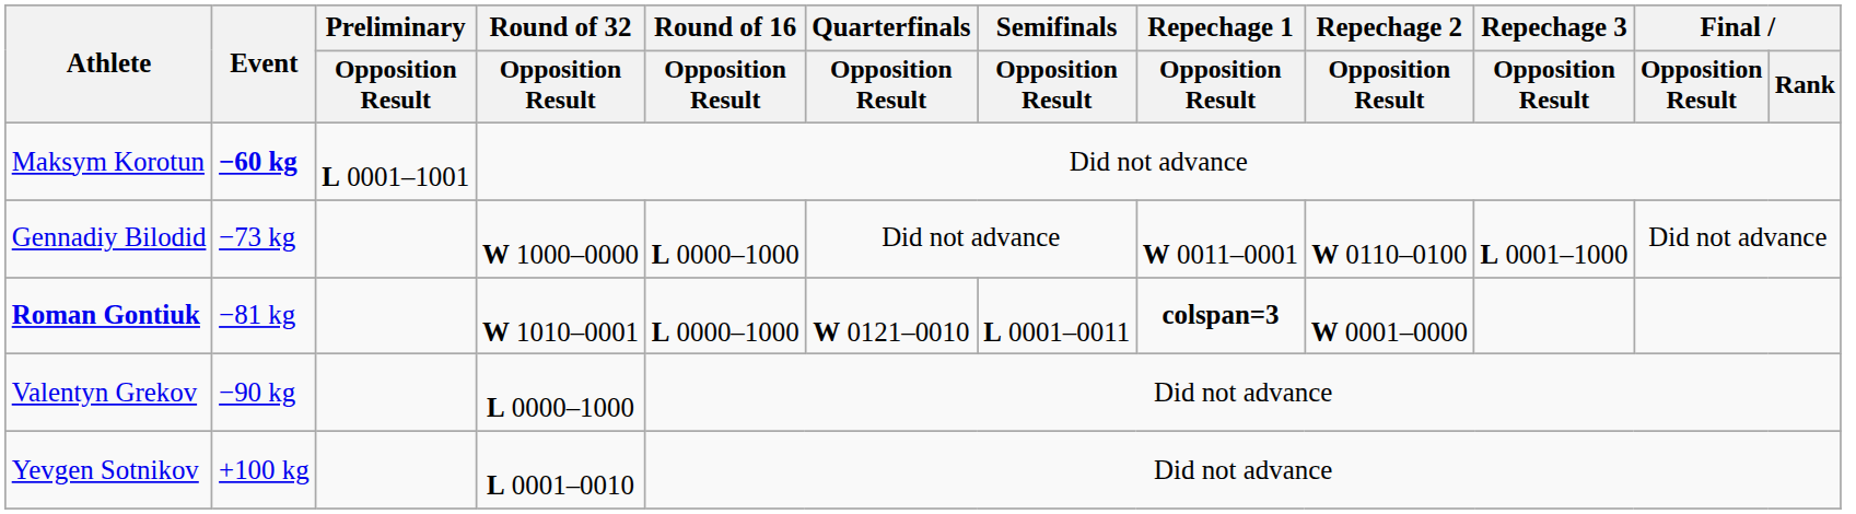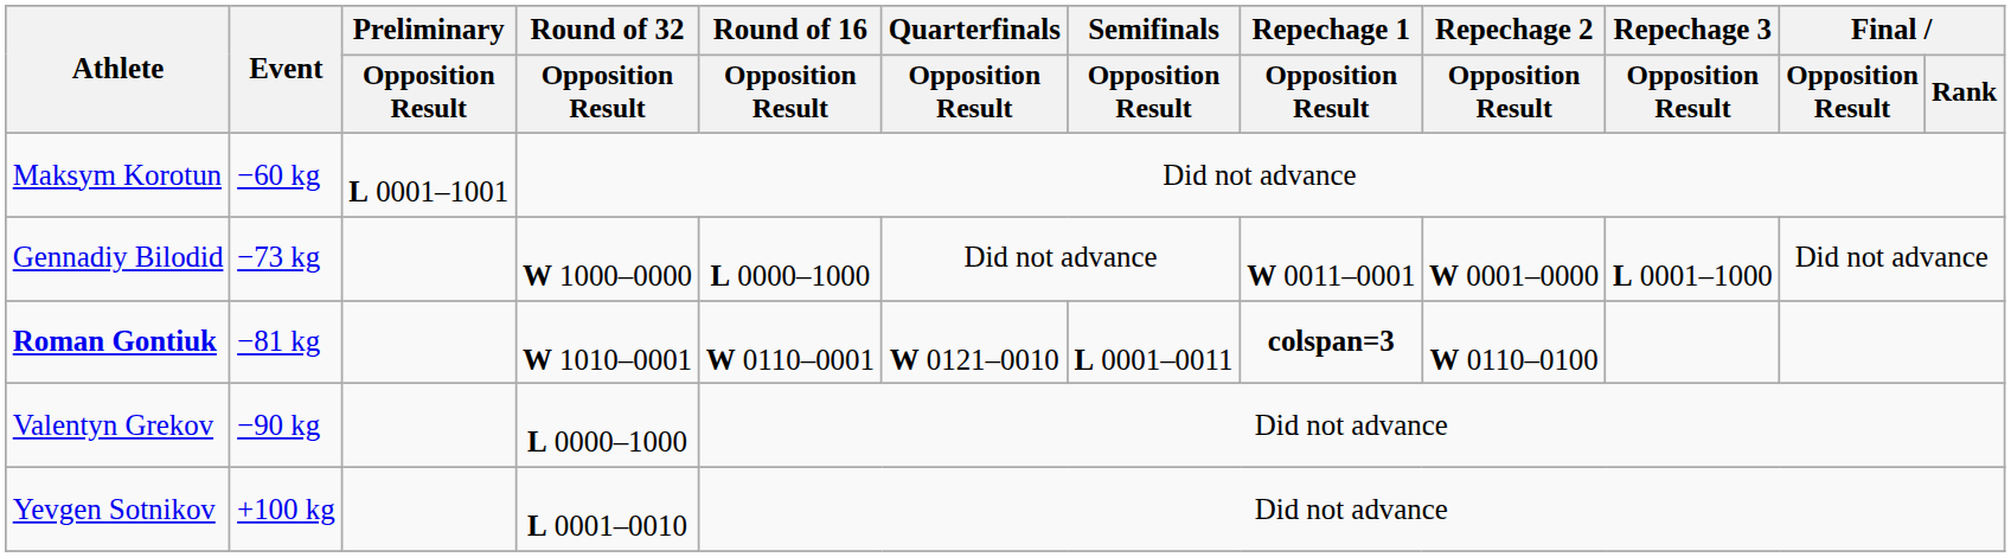Maksym Korotun | Event: bold -> normal
Gennadiy Bilodid | Repechage 2 / Opposition Result: W 0110–0100 -> W 0001–0000
Roman Gontiuk | Round of 16 / Opposition Result: L 0000–1000 -> W 0110–0001
Roman Gontiuk | Repechage 2 / Opposition Result: W 0001–0000 -> W 0110–0100
